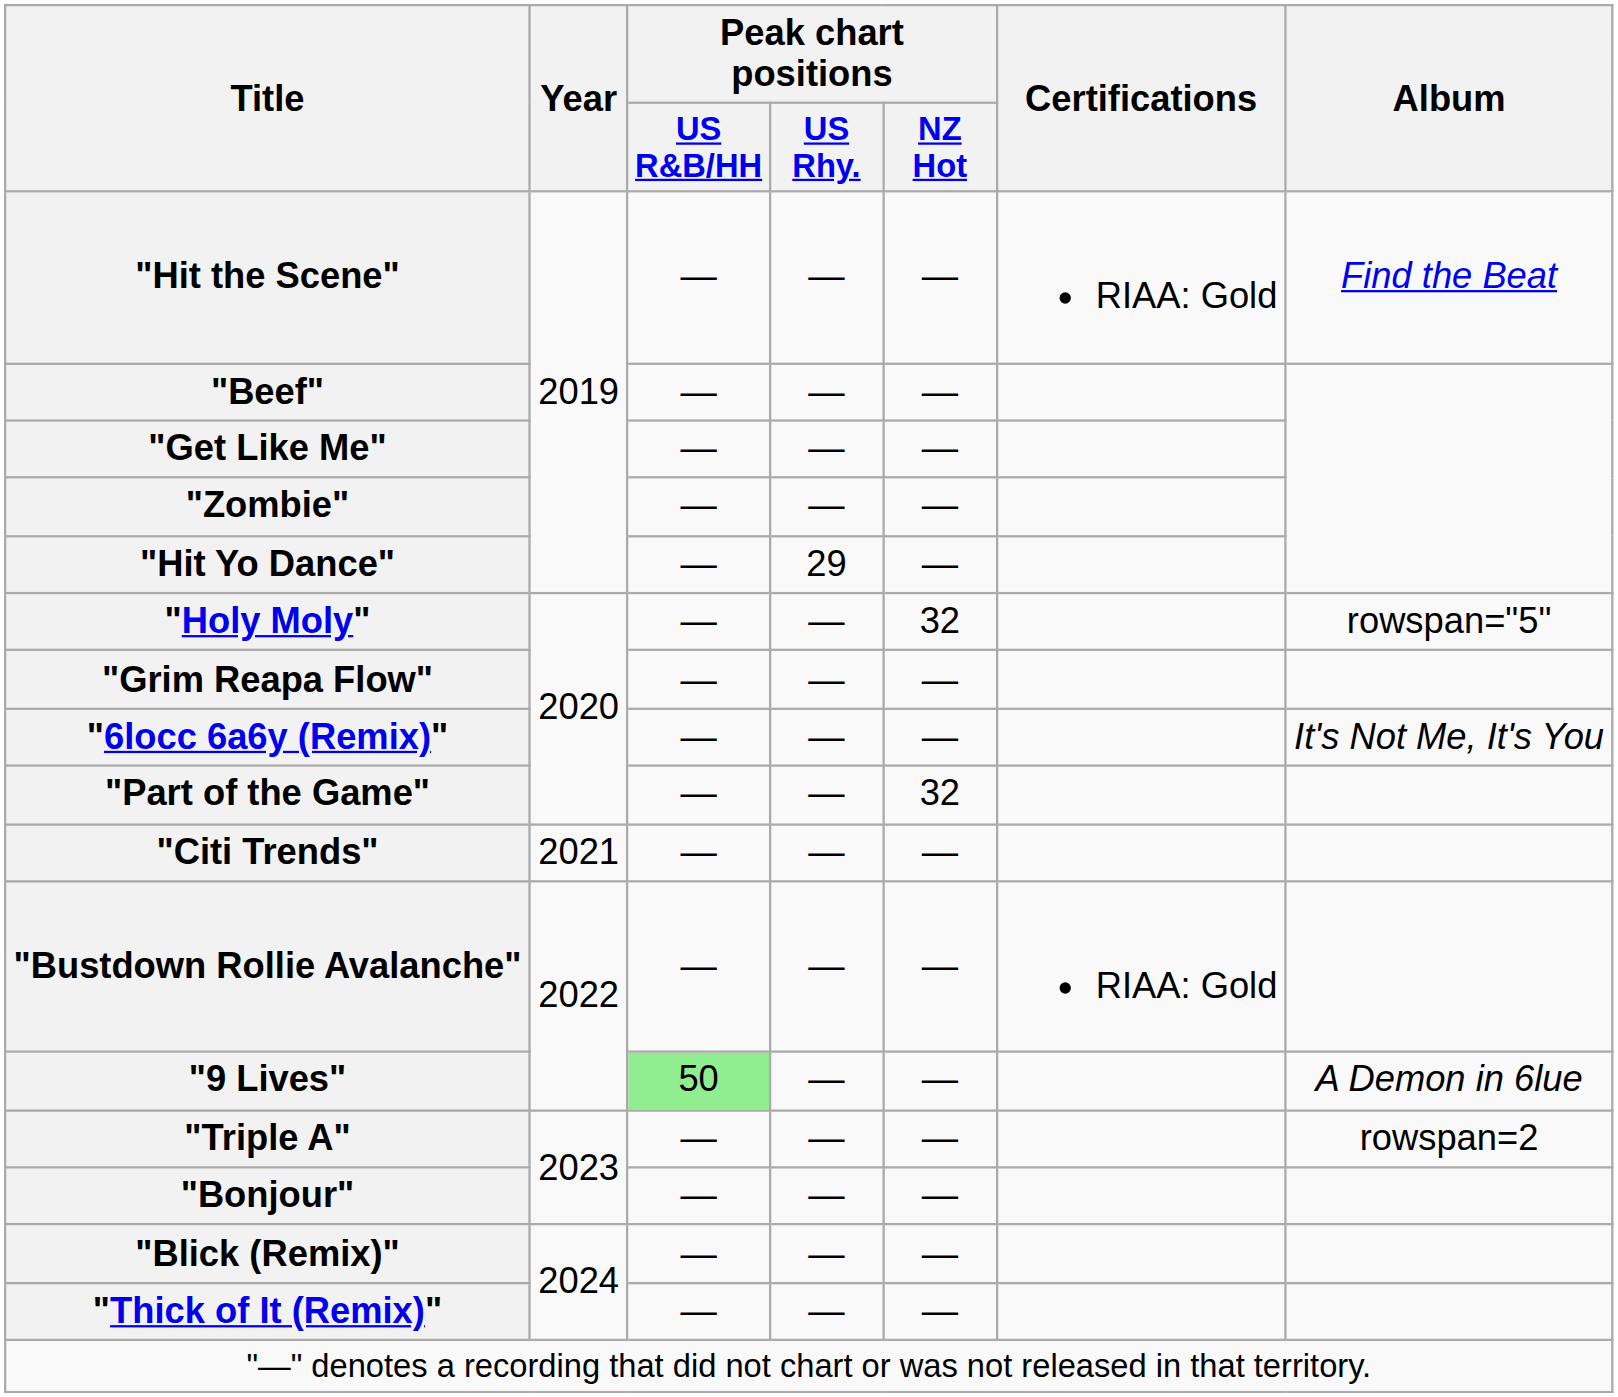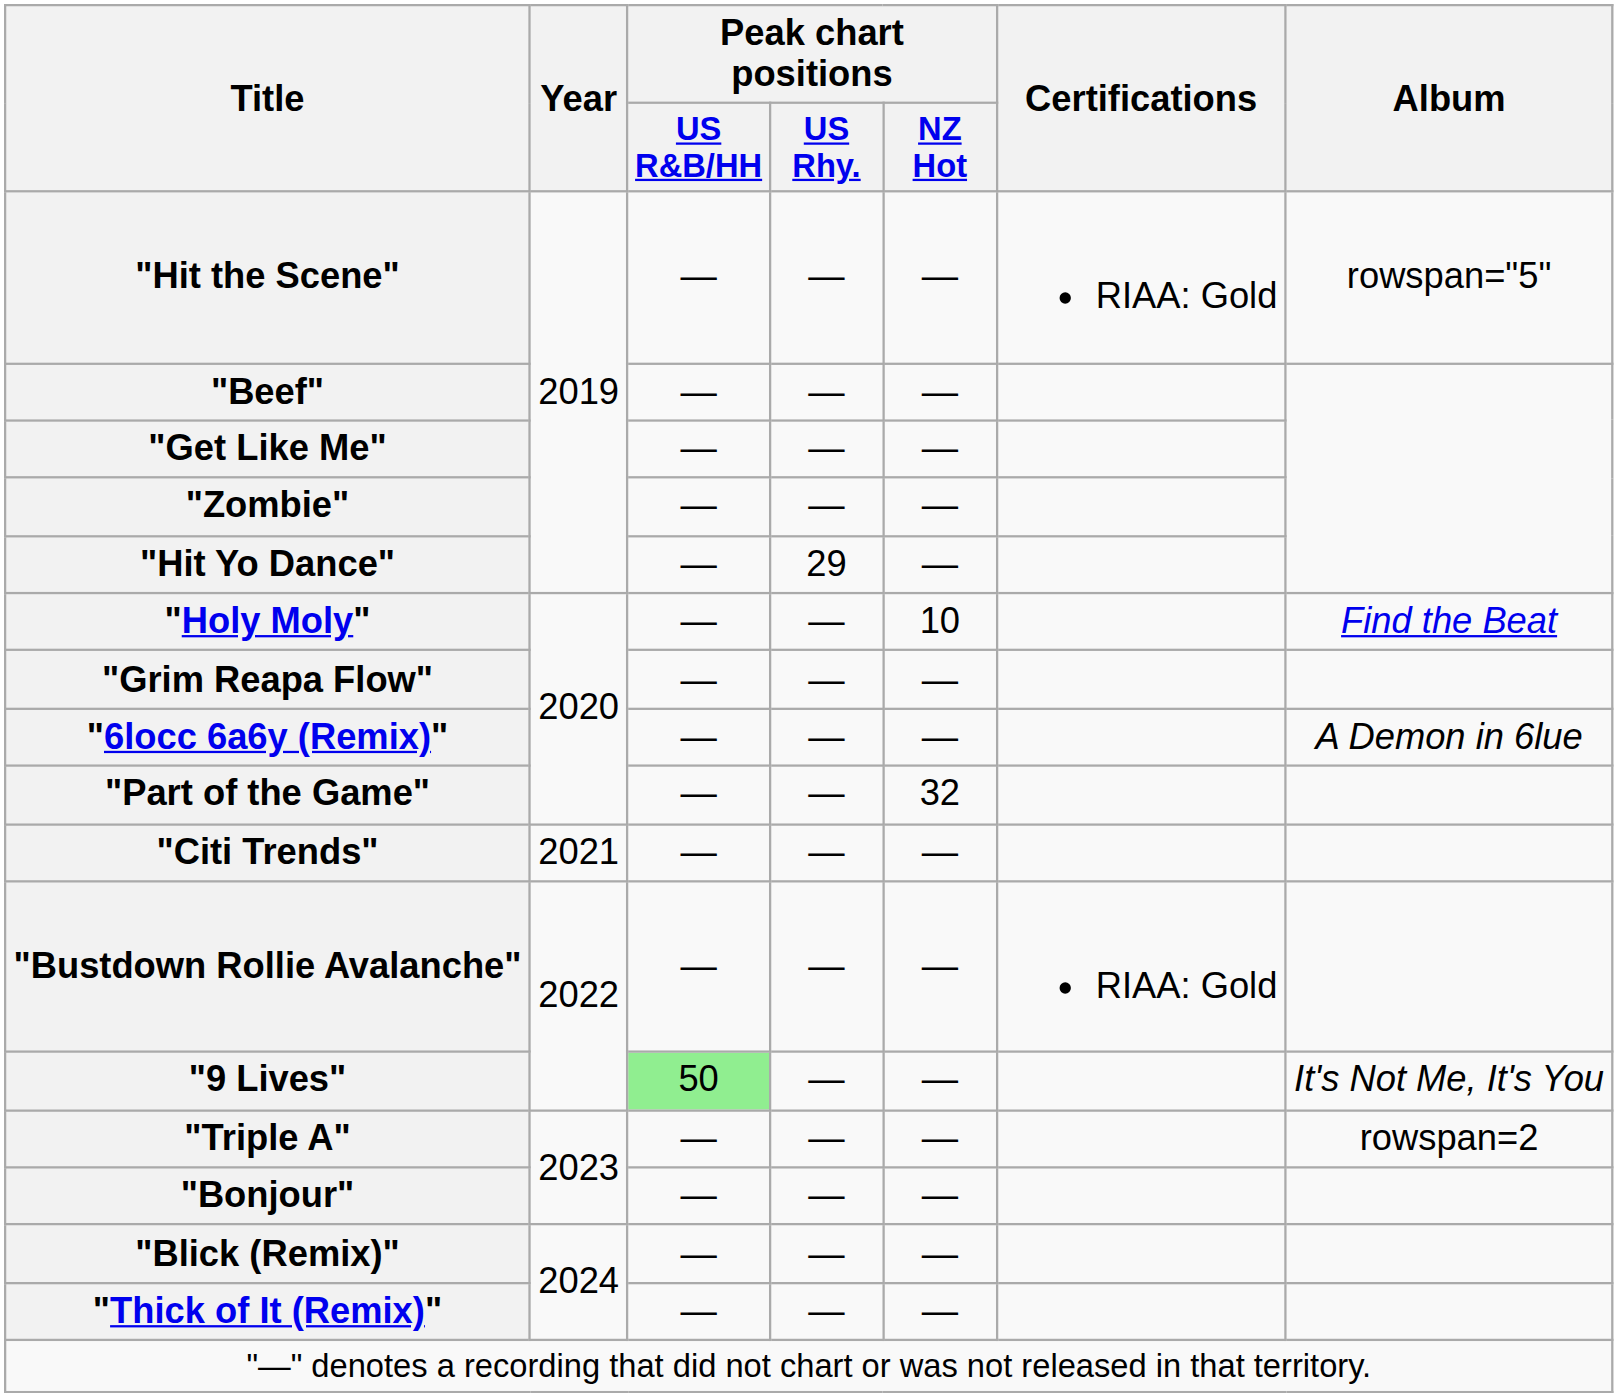"Hit the Scene" | Album: Find the Beat -> rowspan="5"
"Holy Moly" | Peak chart positions / NZ Hot: 32 -> 10
"Holy Moly" | Album: rowspan="5" -> Find the Beat
"6locc 6a6y (Remix)" | Album: It's Not Me, It's You -> A Demon in 6lue
"9 Lives" | Album: A Demon in 6lue -> It's Not Me, It's You
